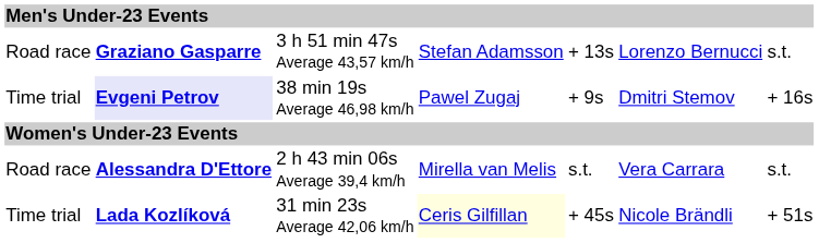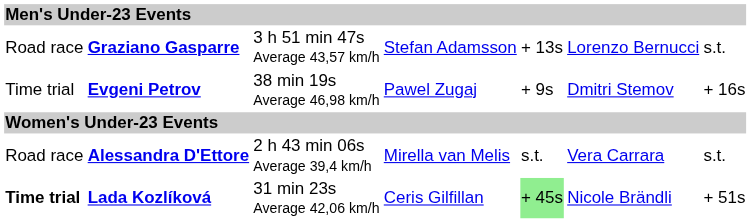Evgeni Petrov | column 2: lavender background -> no background
Lada Kozlíková | column 1: normal -> bold
Lada Kozlíková | column 4: lightyellow background -> no background
Lada Kozlíková | column 5: no background -> lightgreen background
